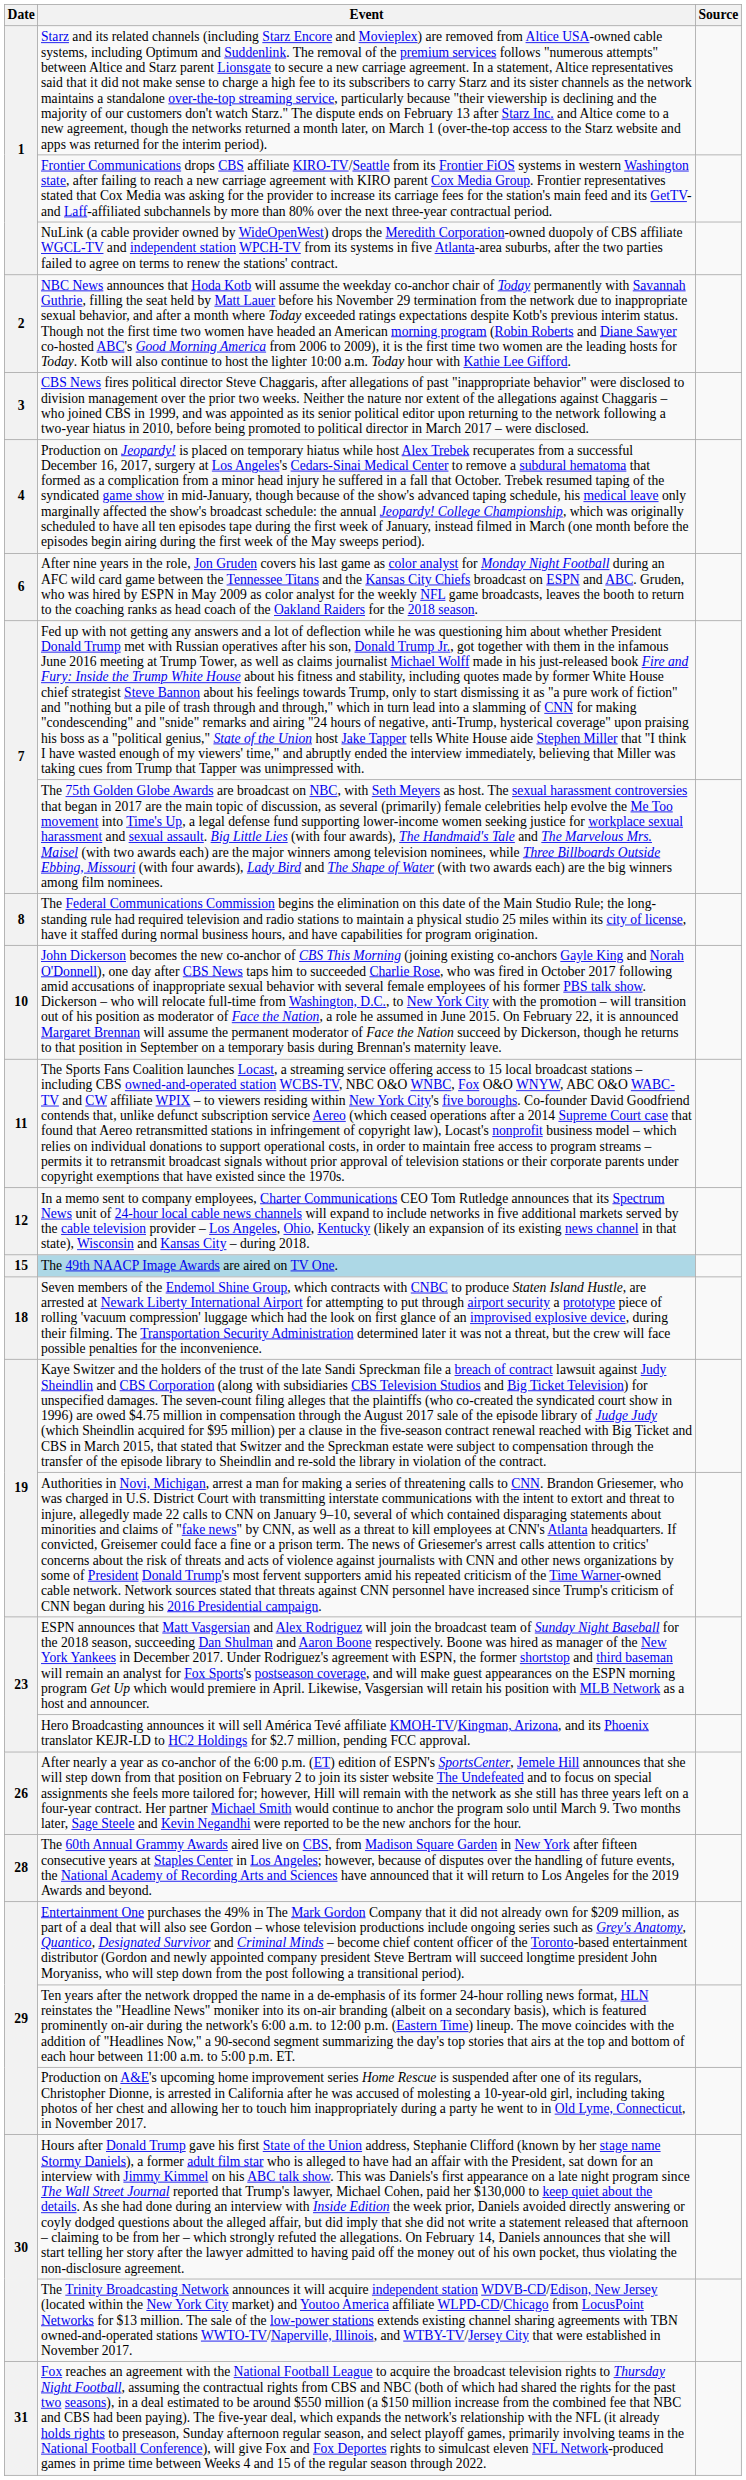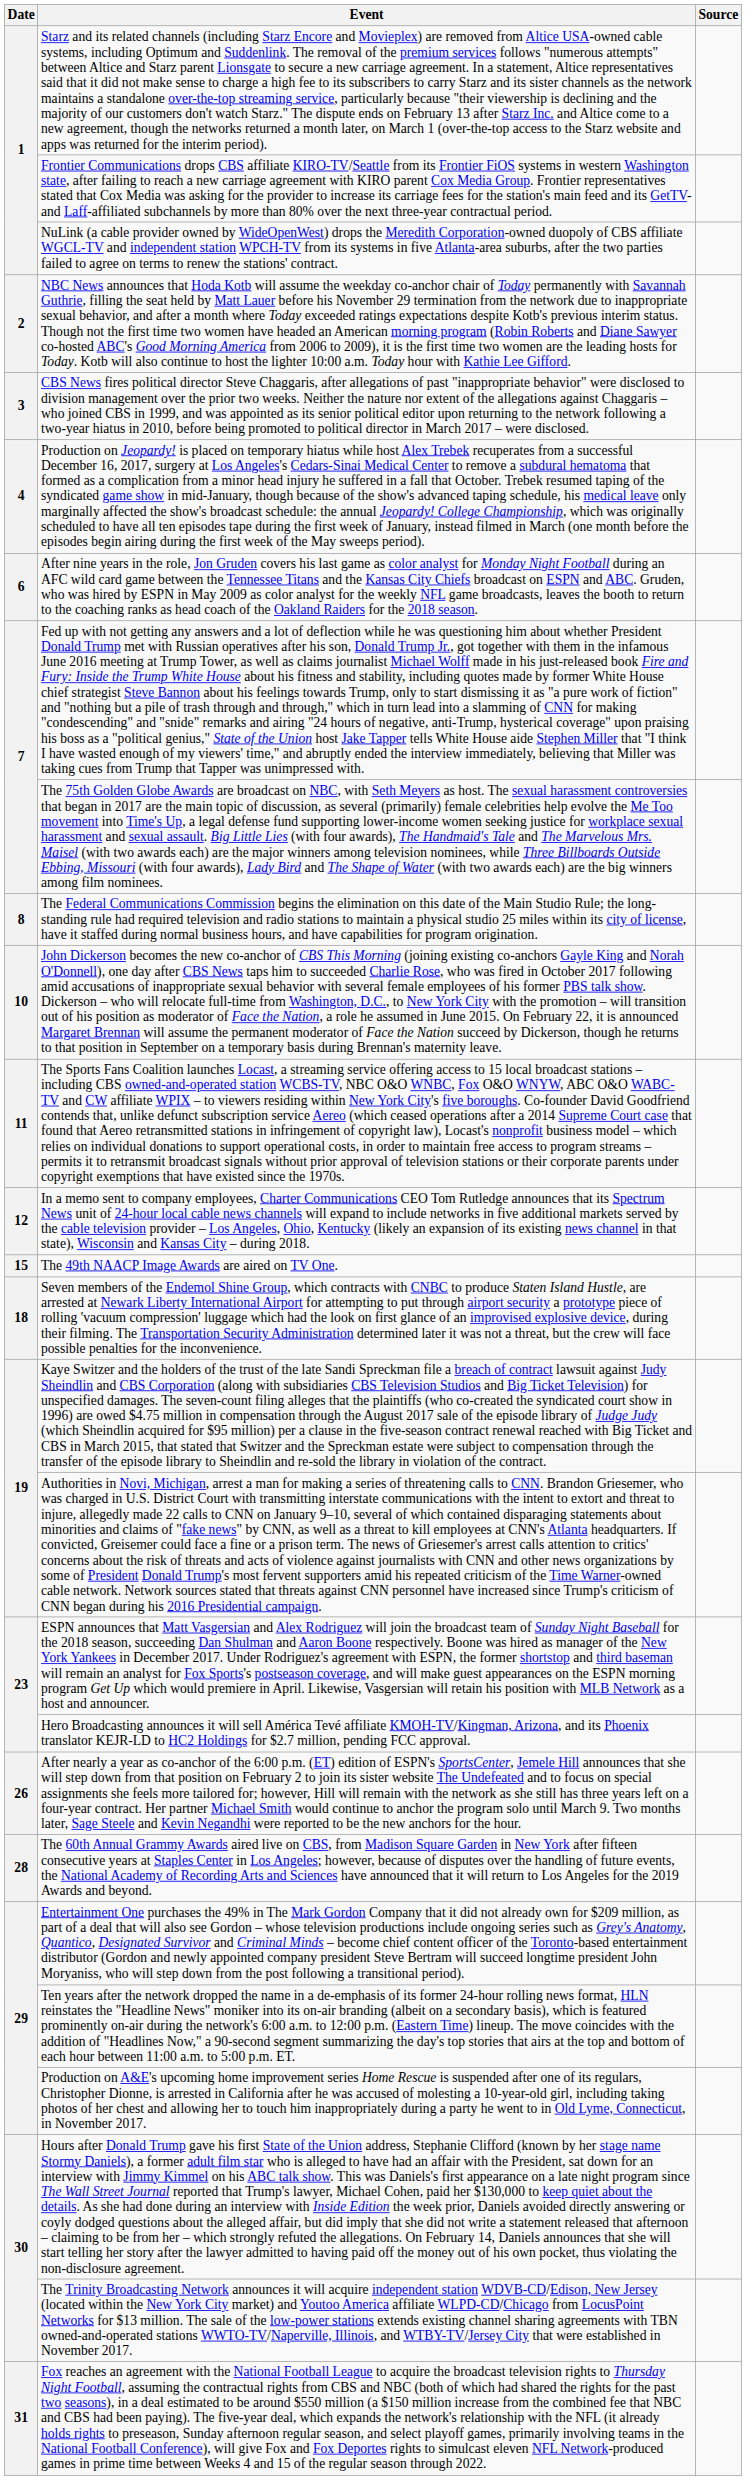The 49th NAACP Image Awards are aired on TV One. | Event: lightblue background -> no background
